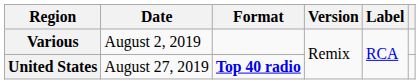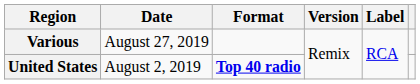Various | Date: August 2, 2019 -> August 27, 2019
United States | Date: August 27, 2019 -> August 2, 2019
